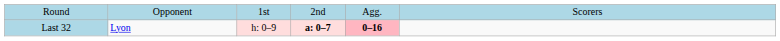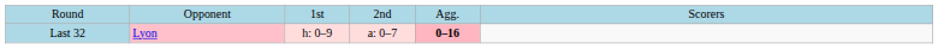Last 32 | column 2: no background -> pink background
Last 32 | column 4: bold -> normal
